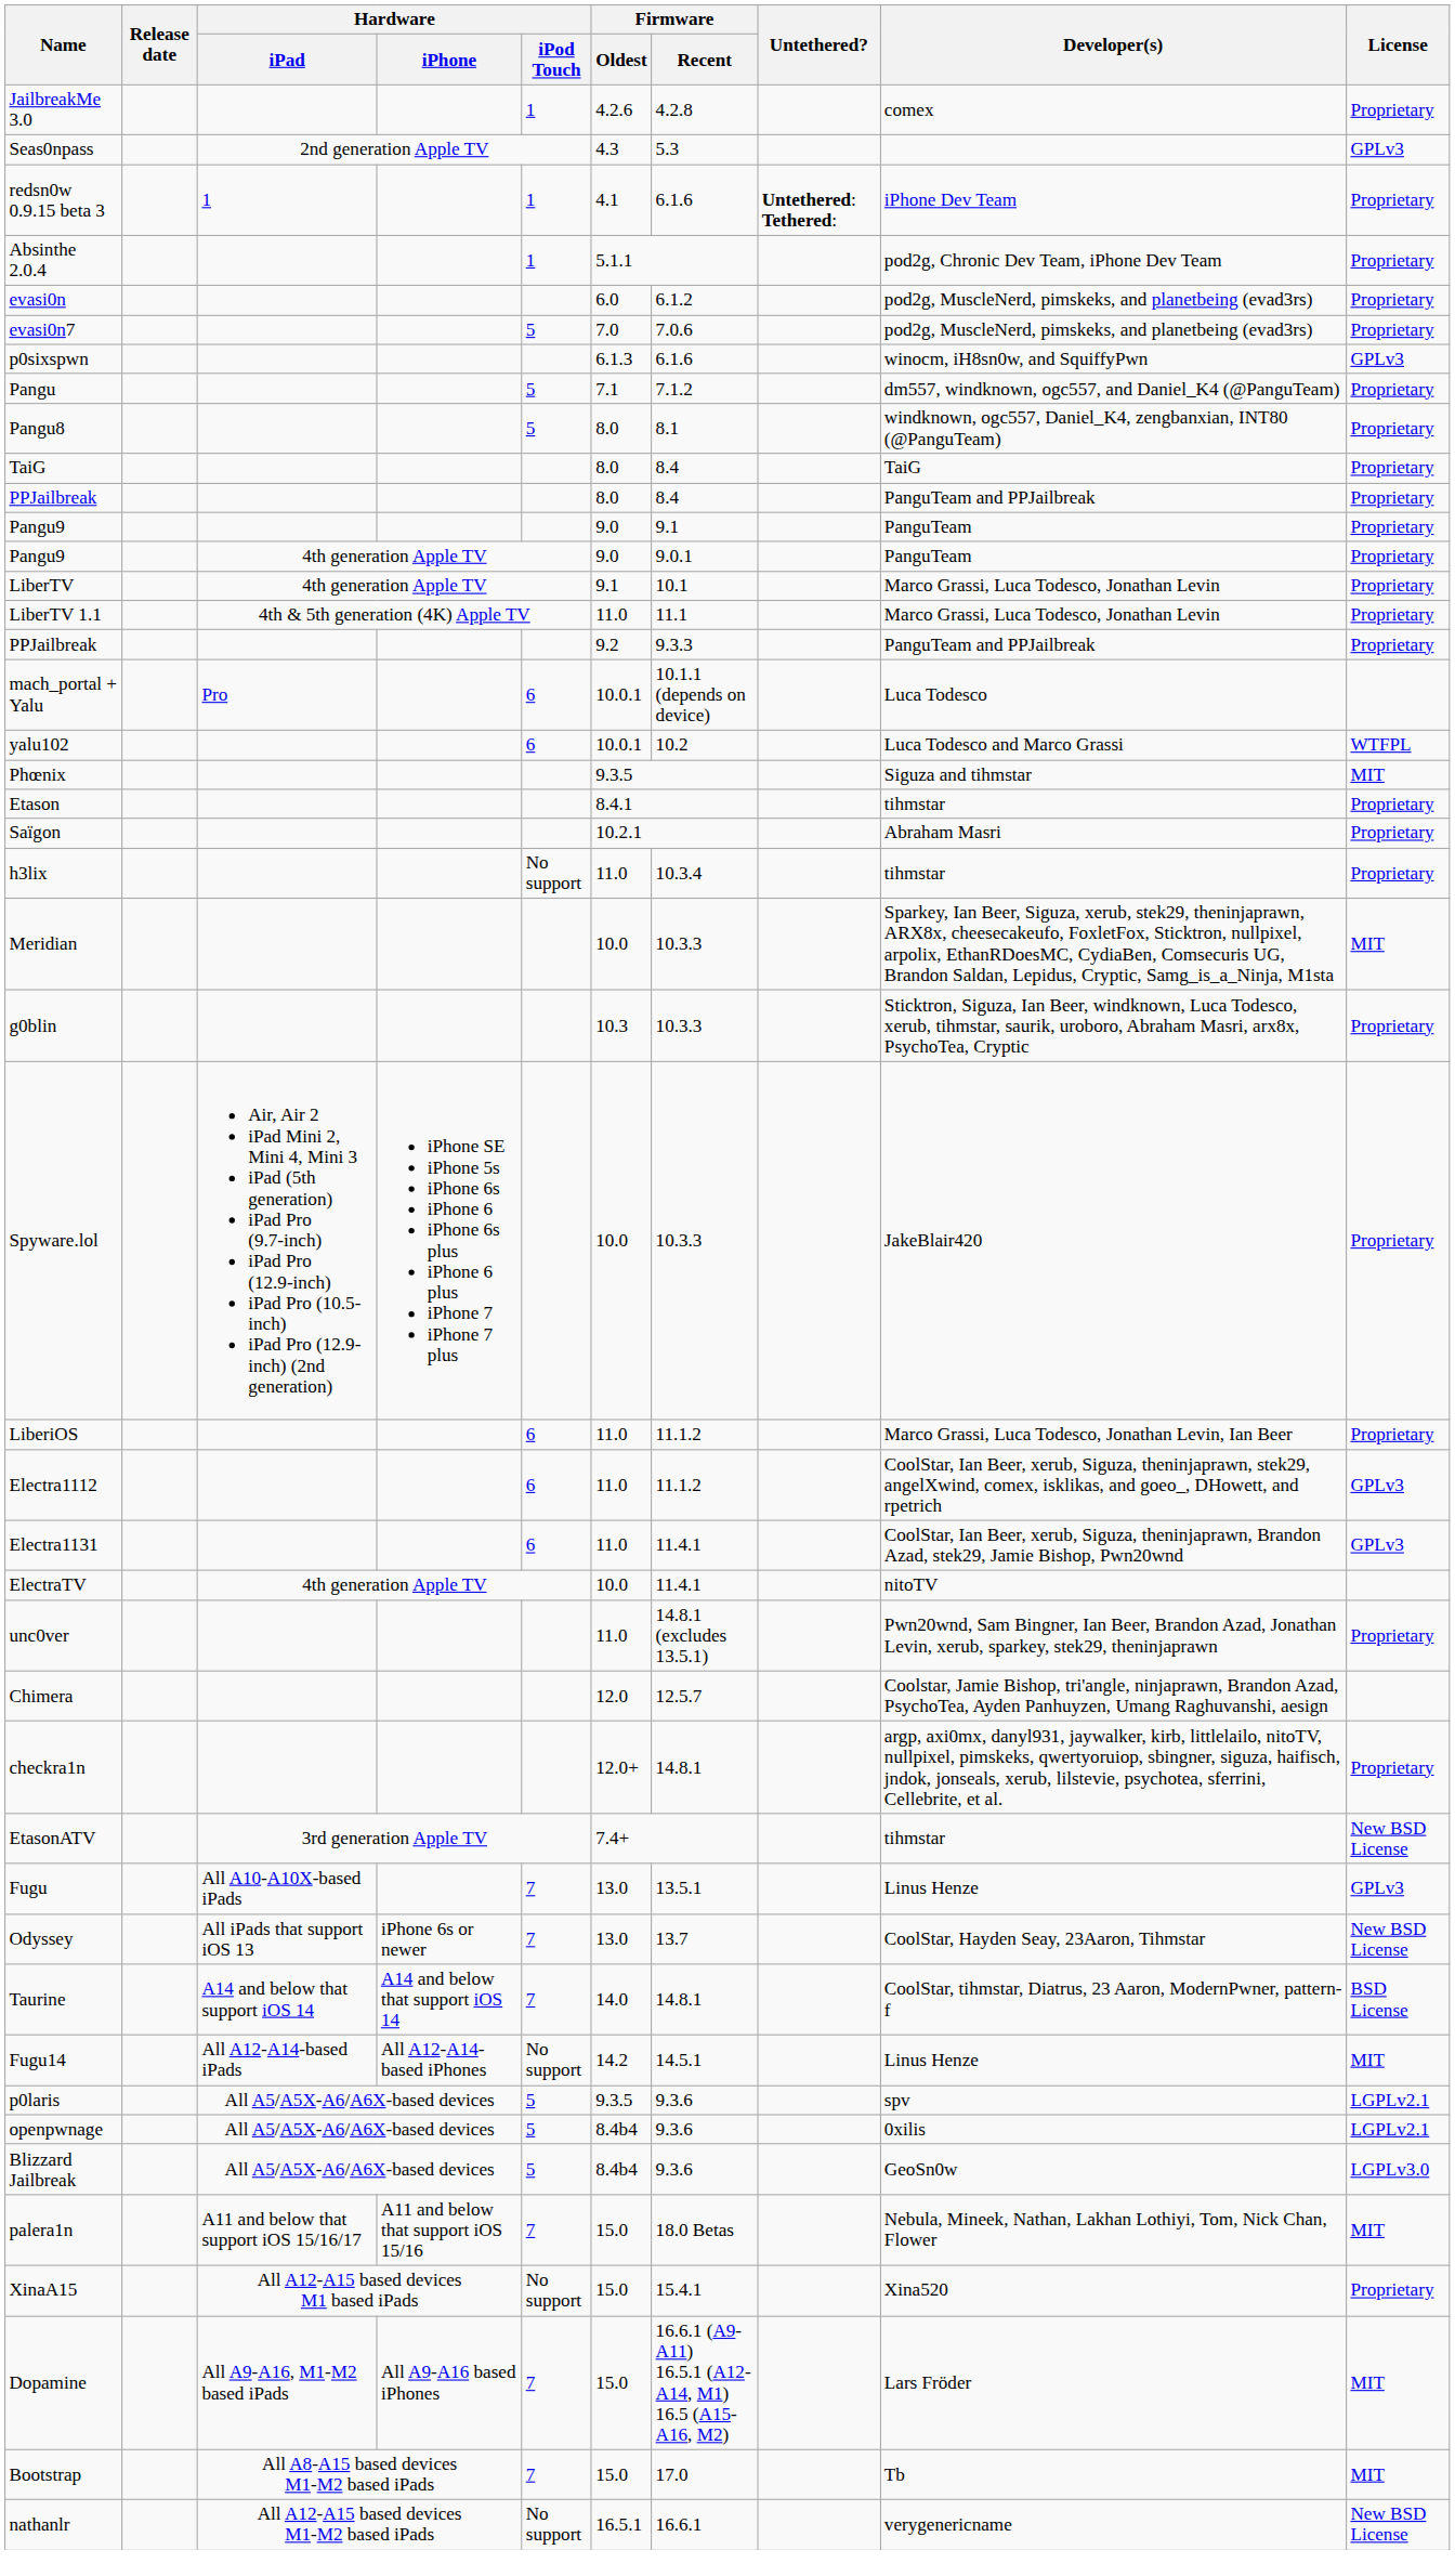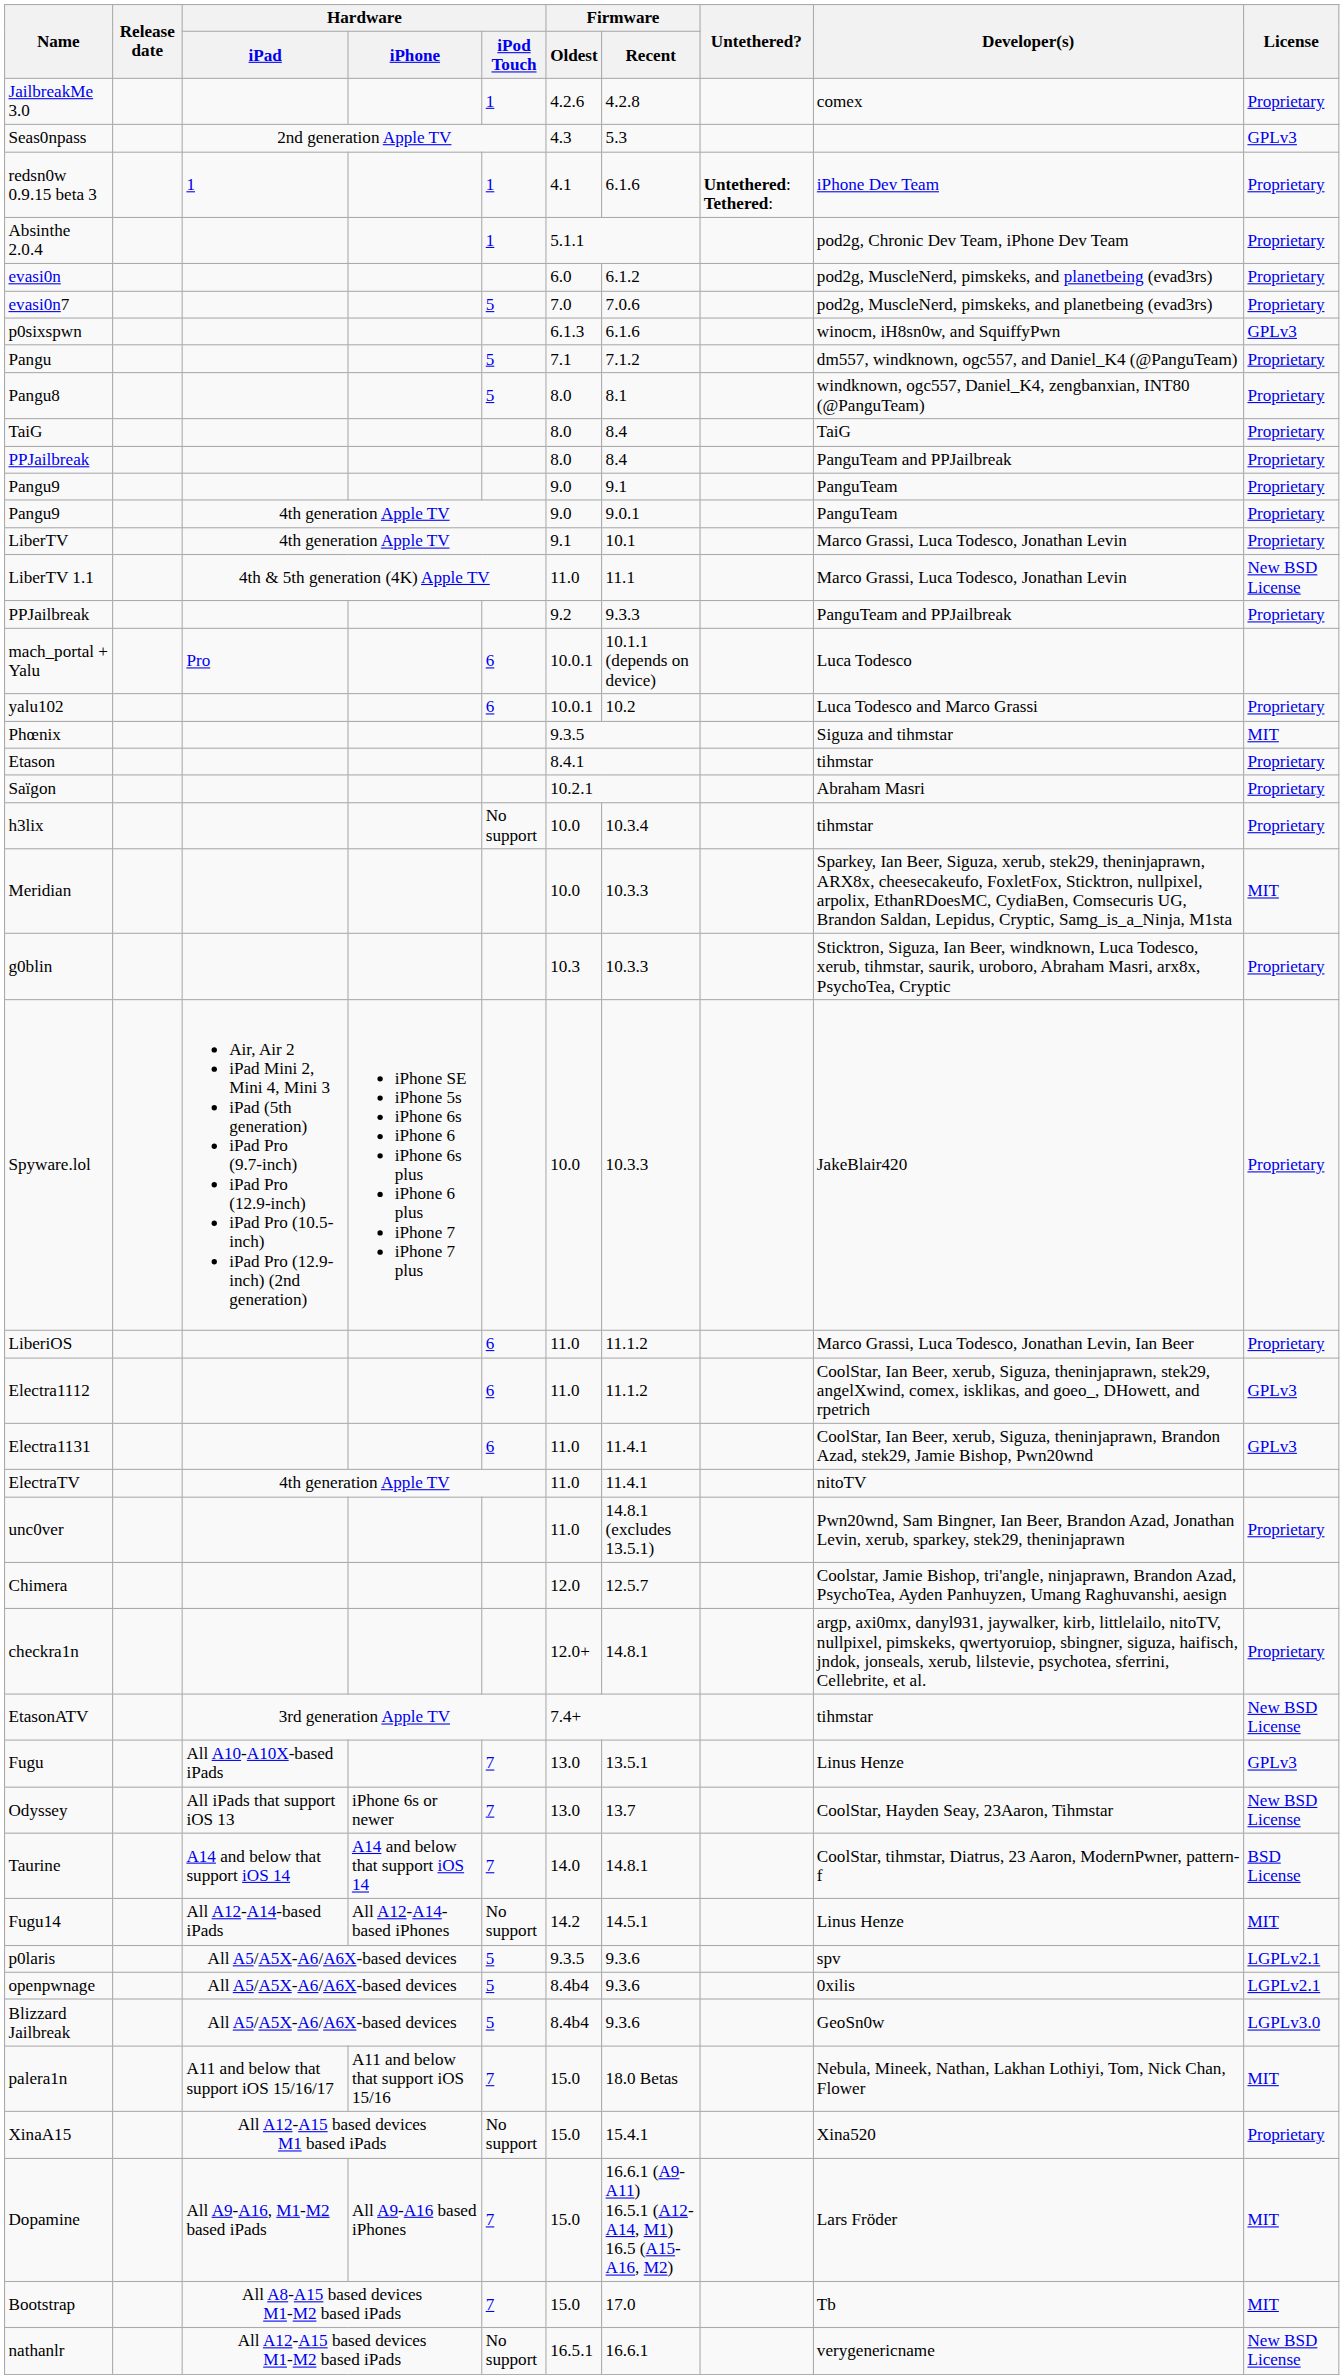LiberTV 1.1 | License: Proprietary -> New BSD License
yalu102 | License: WTFPL -> Proprietary
h3lix | Firmware / Oldest: 11.0 -> 10.0
ElectraTV | Firmware / Oldest: 10.0 -> 11.0
